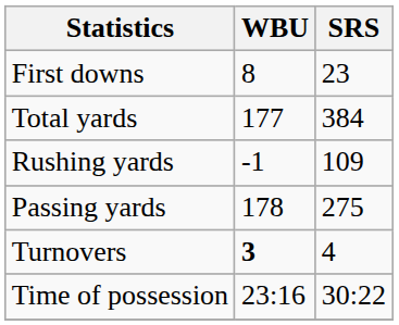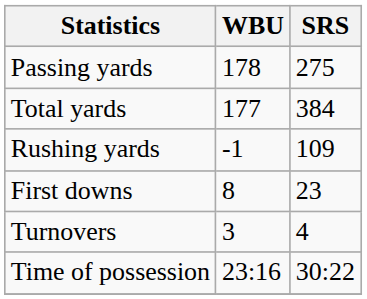rows swapped: First downs <-> Passing yards
Turnovers | WBU: bold -> normal
